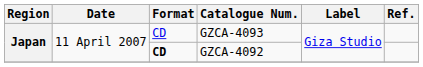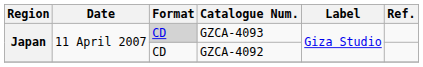GZCA-4093 | Format: no background -> lightgrey background
GZCA-4092 | Format: bold -> normal
